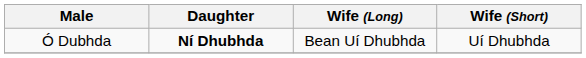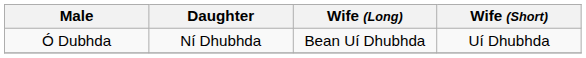Ó Dubhda | Daughter: bold -> normal
